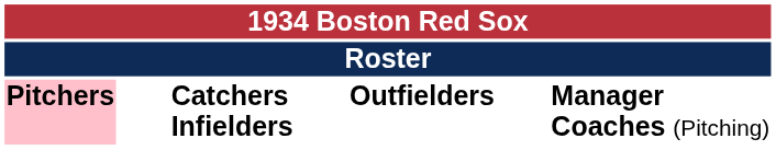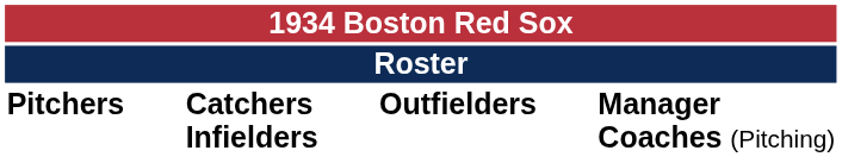Pitchers | column 1: pink background -> no background
